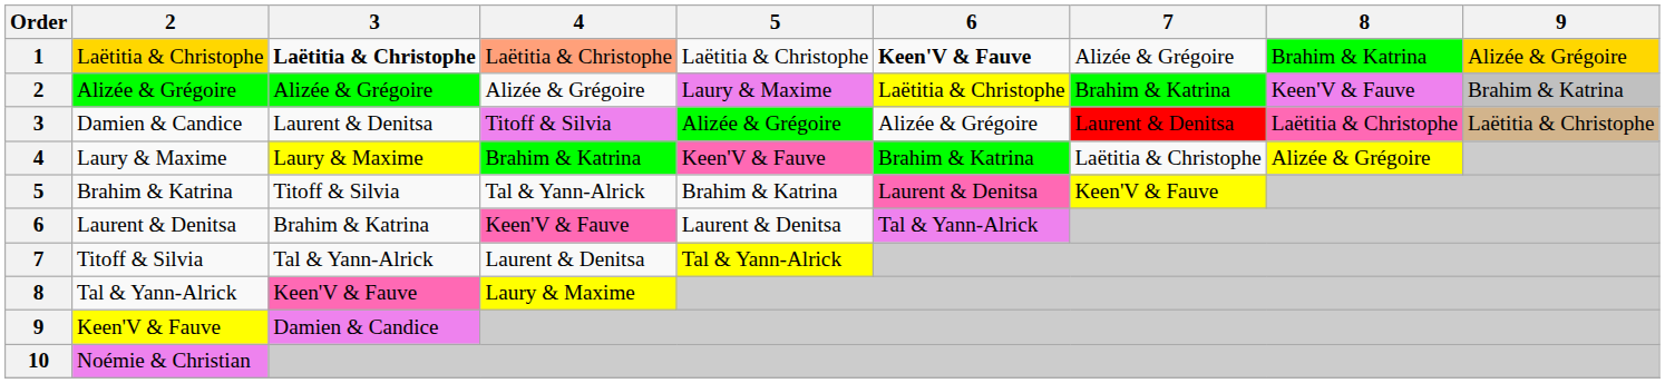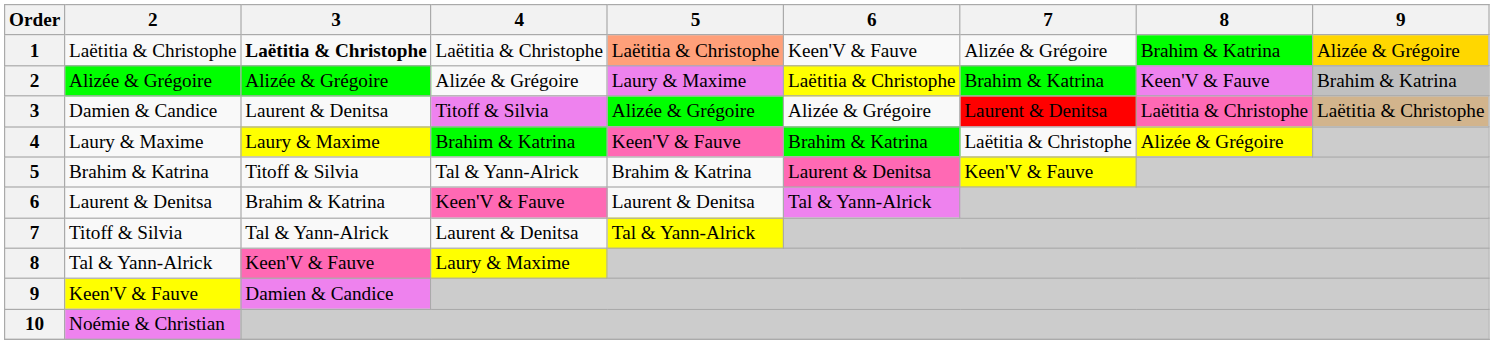1 | 2: gold background -> no background
1 | 4: lightsalmon background -> no background
1 | 5: no background -> lightsalmon background
1 | 6: bold -> normal
